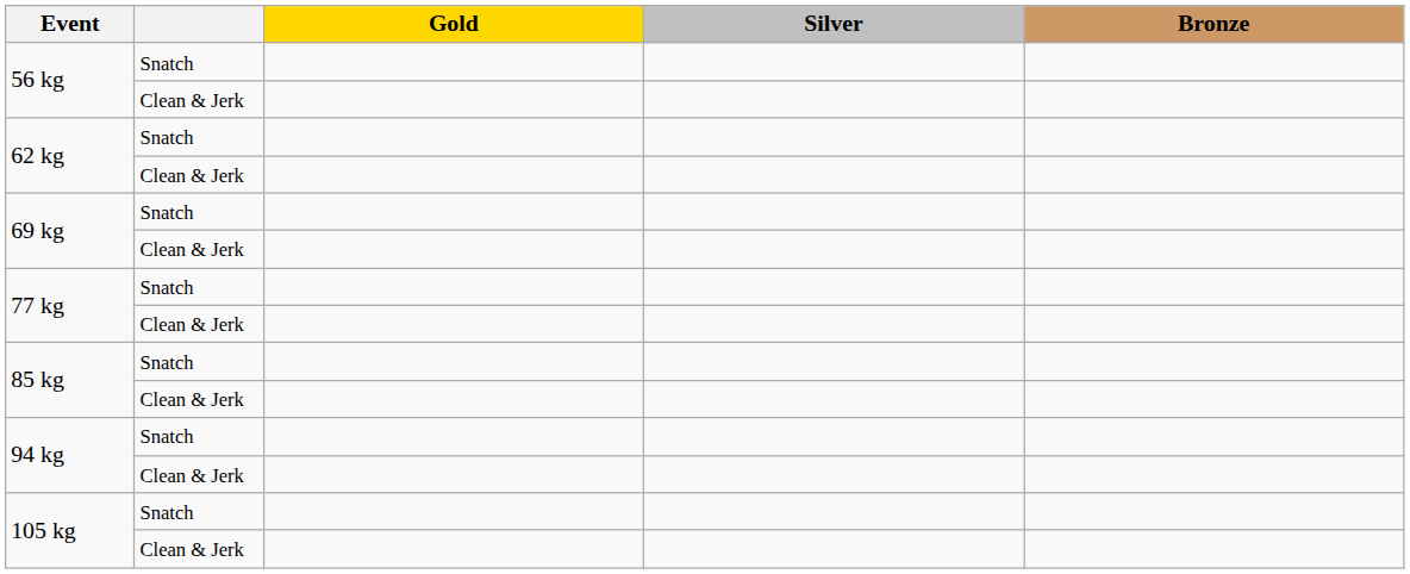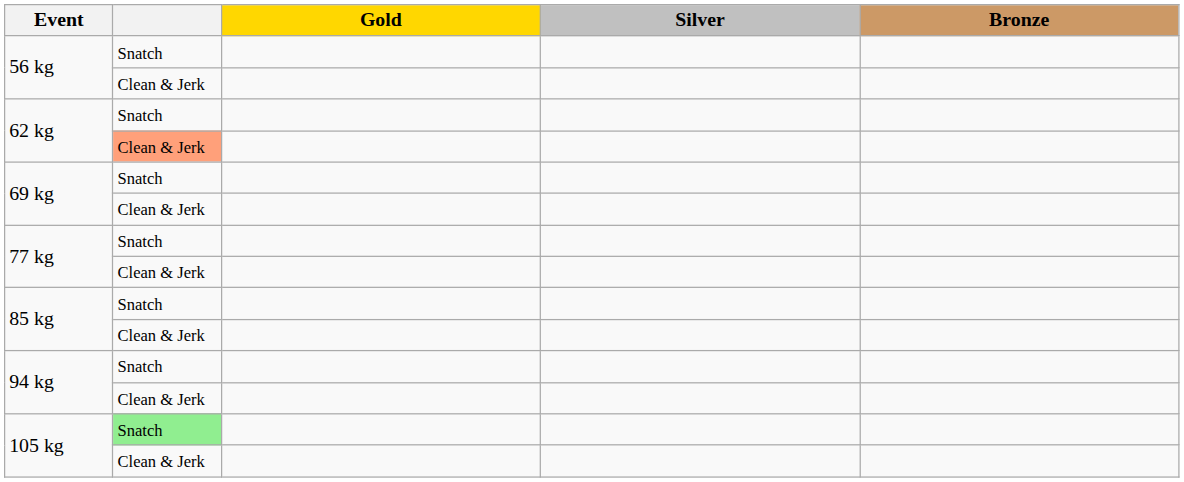62 kg / Clean & Jerk | column 2: no background -> lightsalmon background
105 kg / Snatch | column 2: no background -> lightgreen background
